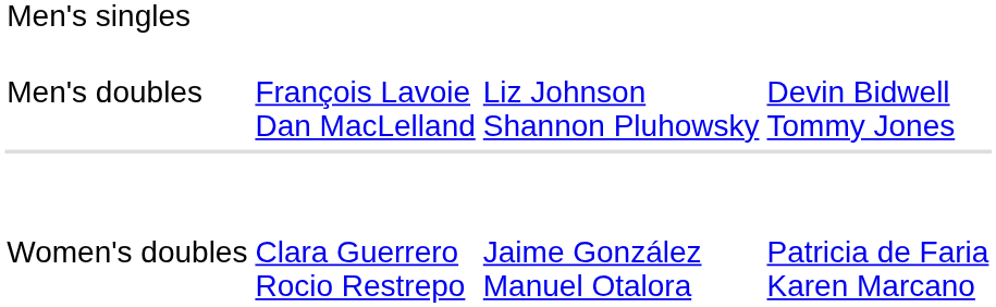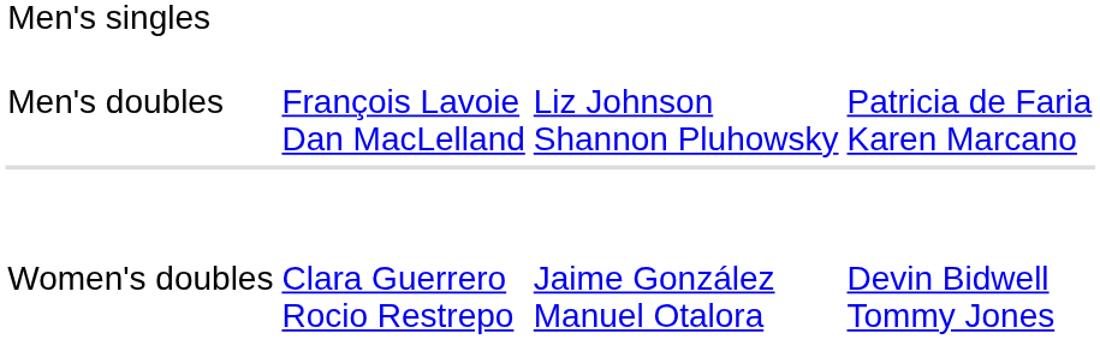Men's doubles | column 4: Devin Bidwell Tommy Jones -> Patricia de Faria Karen Marcano
Women's doubles | column 4: Patricia de Faria Karen Marcano -> Devin Bidwell Tommy Jones
